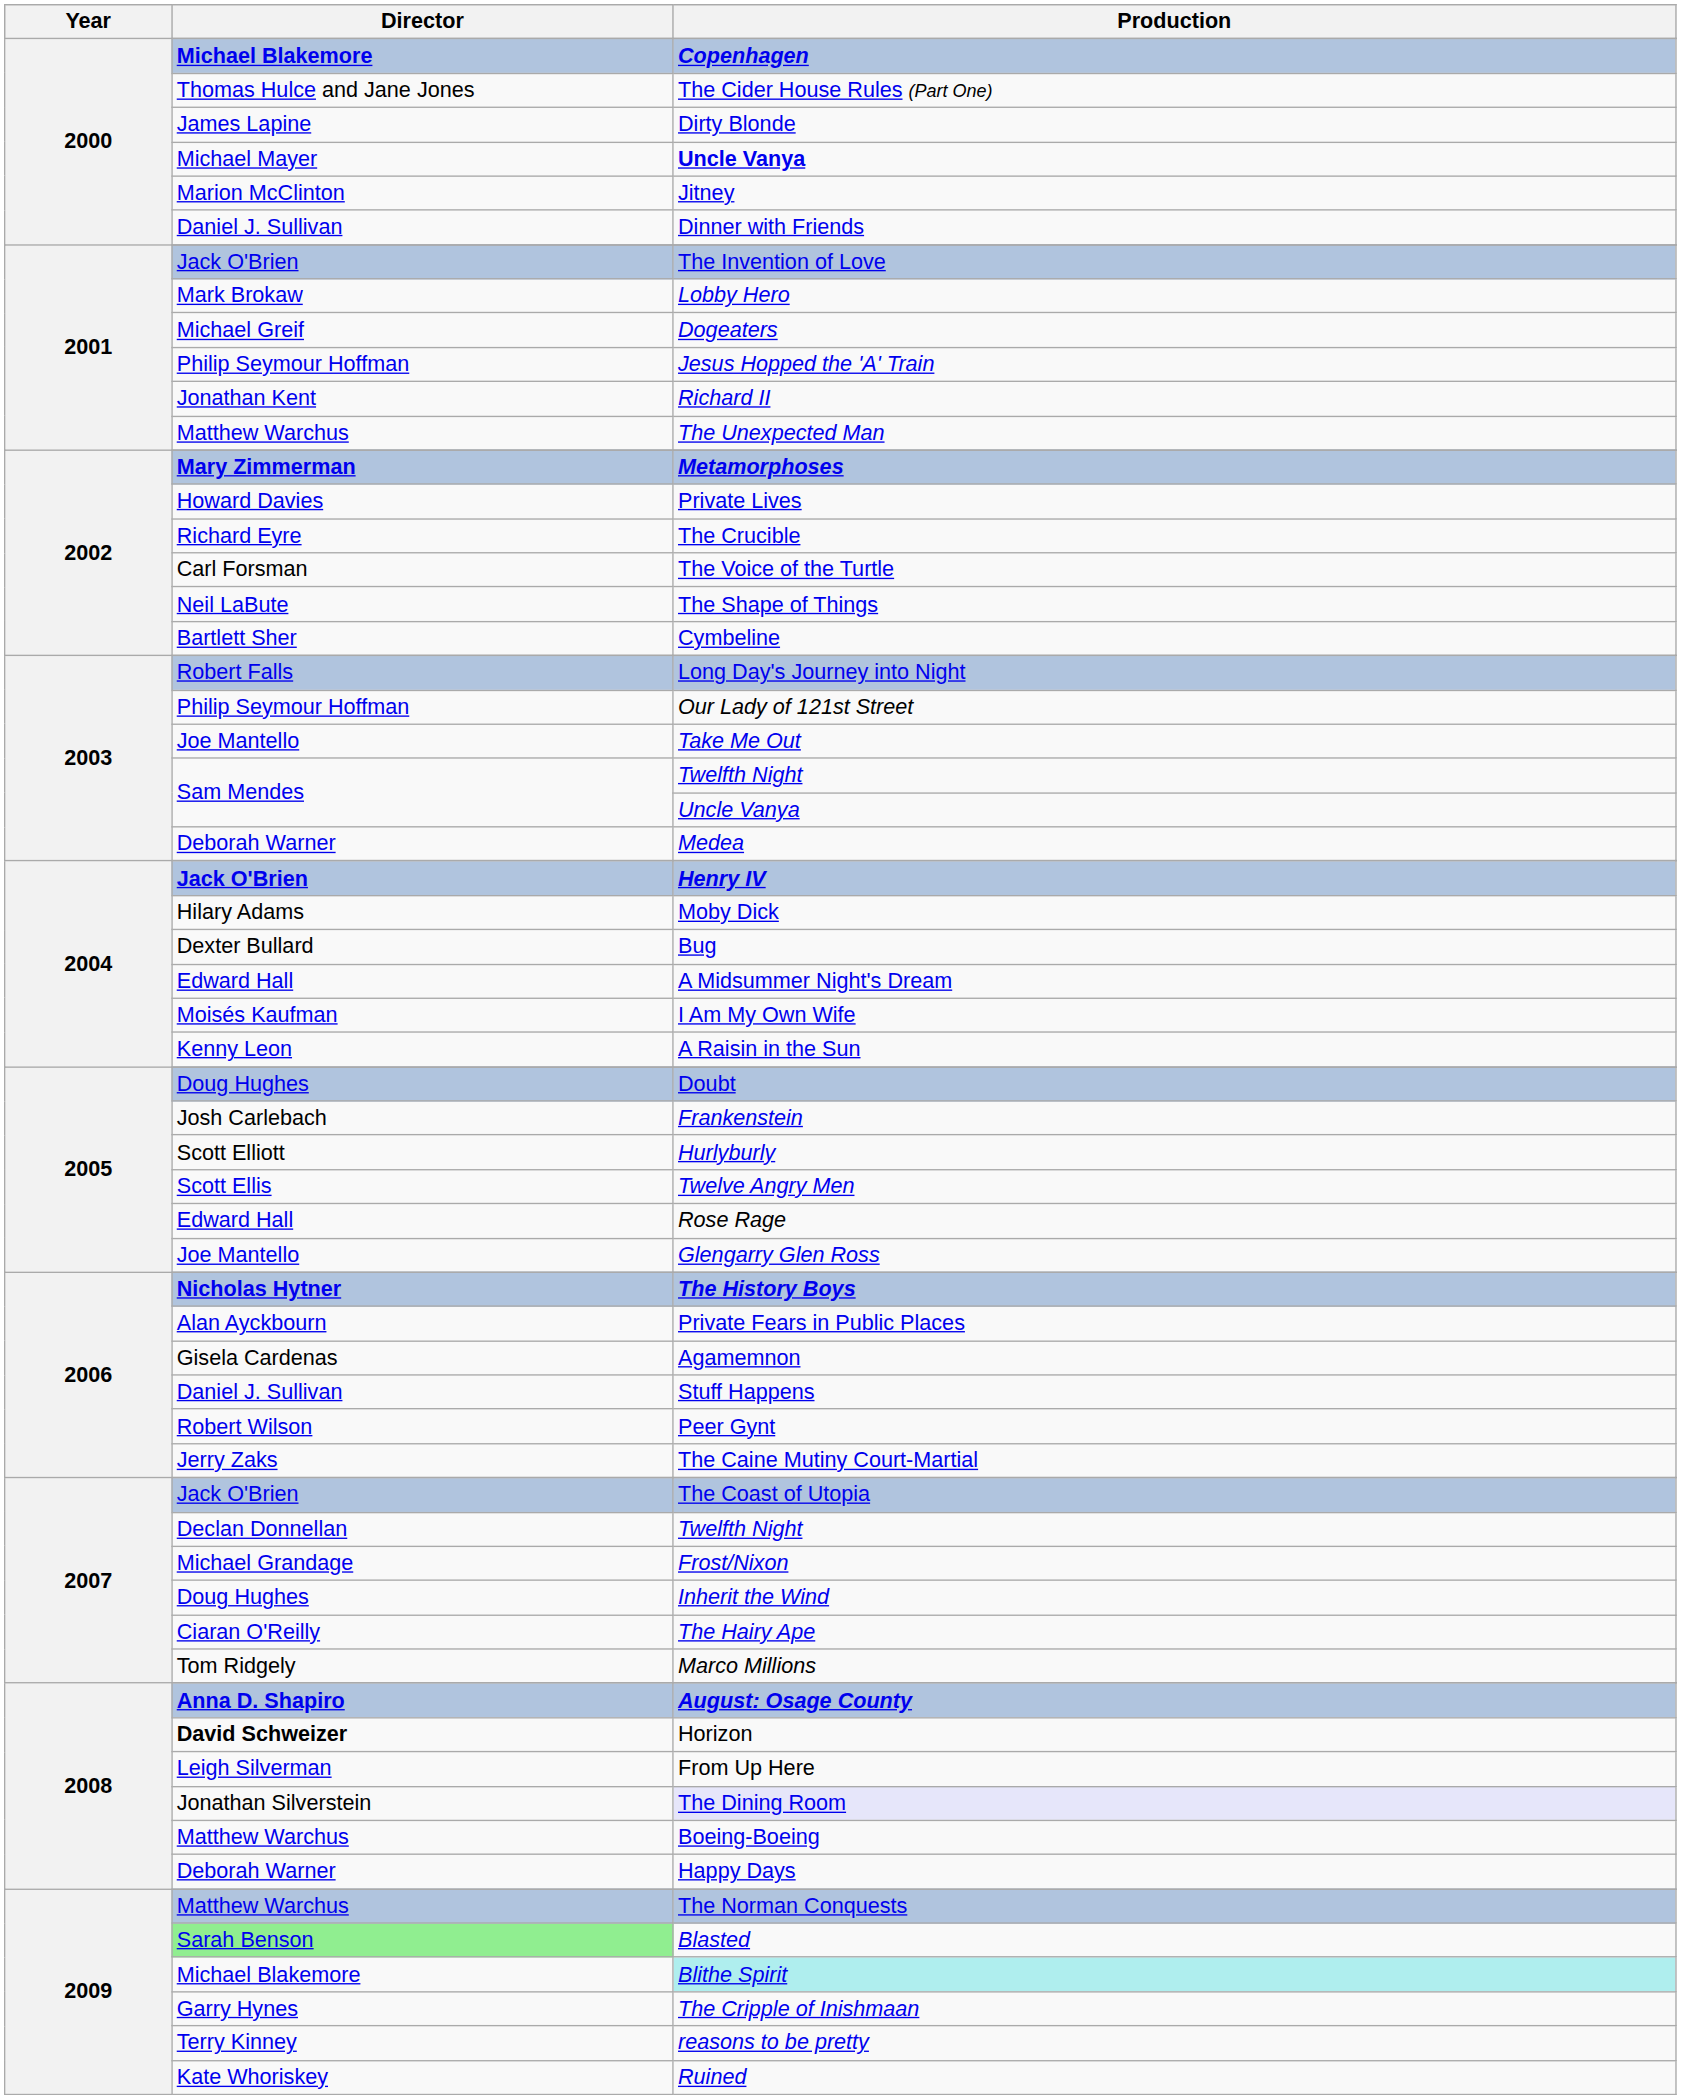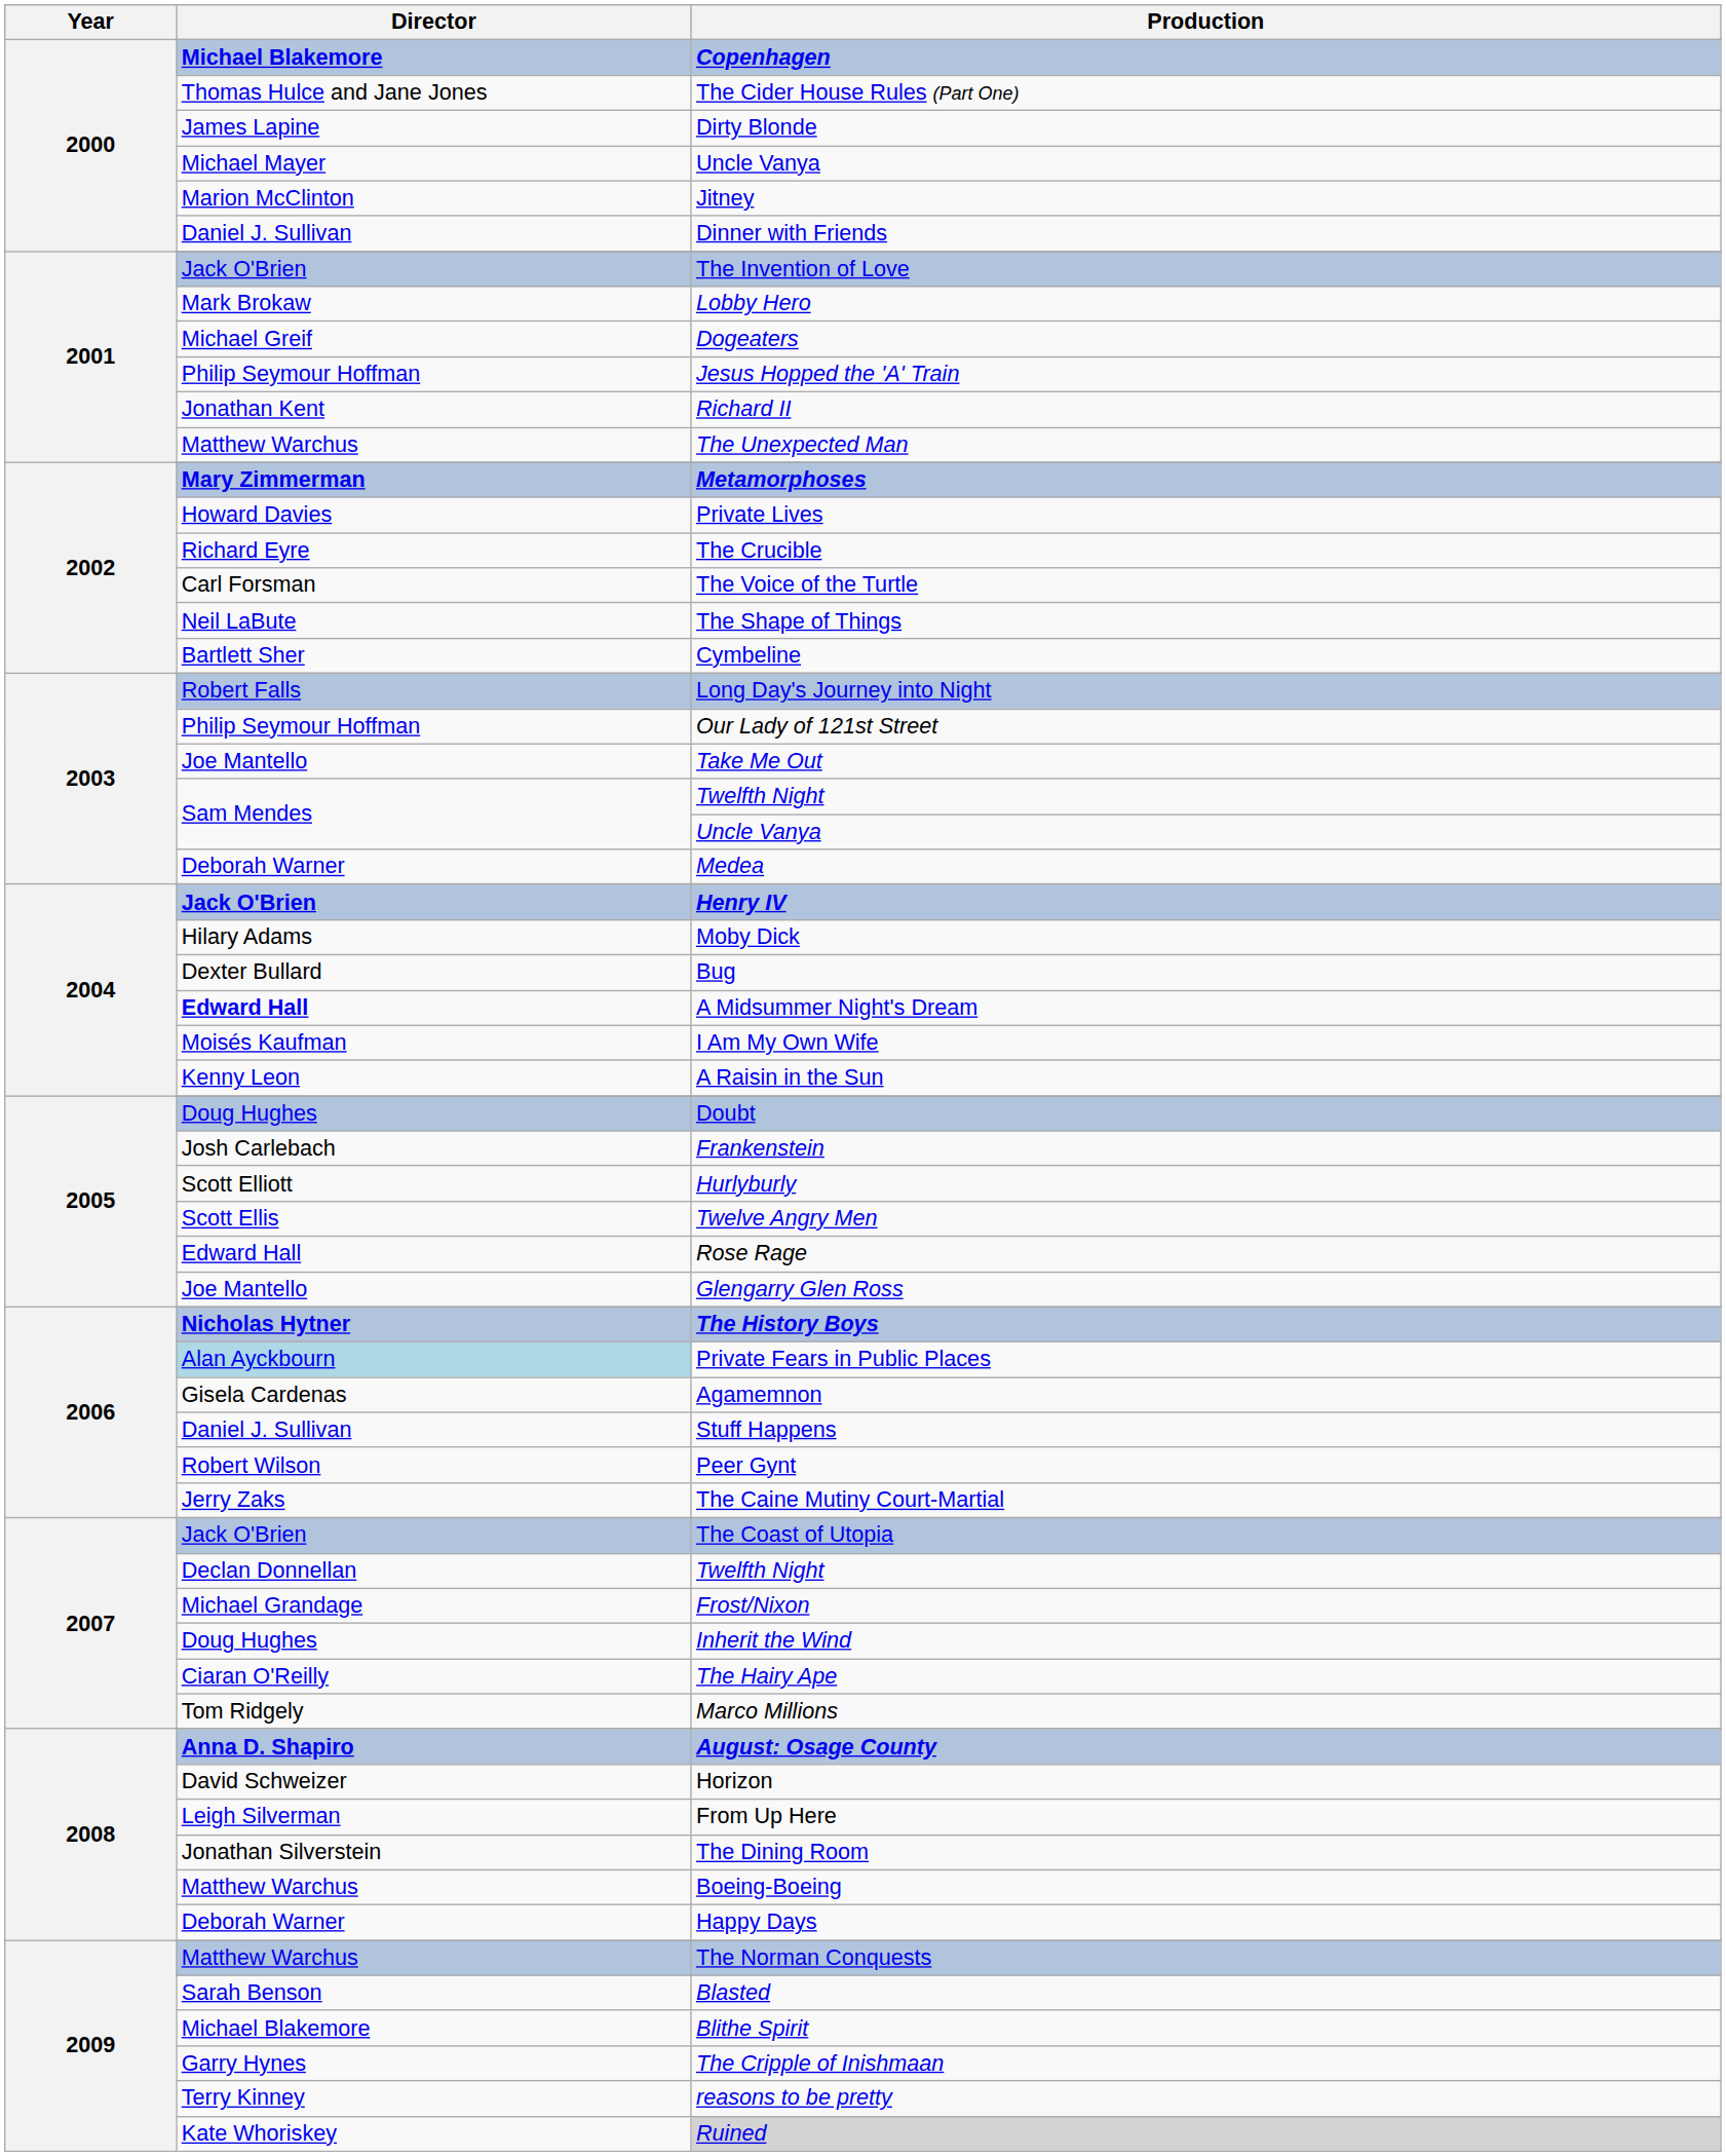Michael Mayer / Uncle Vanya | Production: bold -> normal
A Midsummer Night's Dream | Director: normal -> bold
Private Fears in Public Places | Director: no background -> lightblue background
Horizon | Director: bold -> normal
The Dining Room | Production: lavender background -> no background
Blasted | Director: lightgreen background -> no background
Blithe Spirit | Production: paleturquoise background -> no background
Ruined | Production: no background -> lightgrey background
